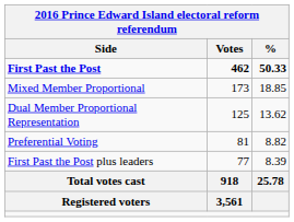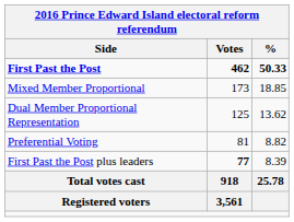First Past the Post plus leaders | Votes: normal -> bold
